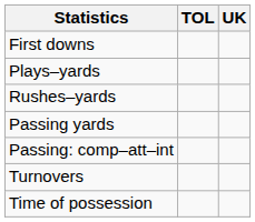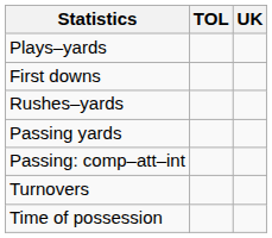rows swapped: First downs <-> Plays–yards
